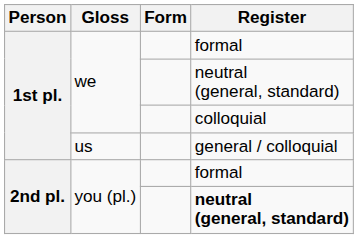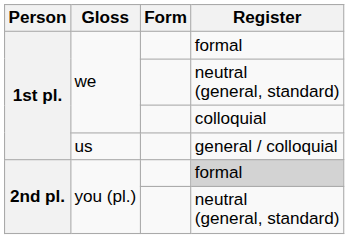you (pl.) / formal | Register: no background -> lightgrey background
you (pl.) / neutral (general, standard) | Register: bold -> normal
